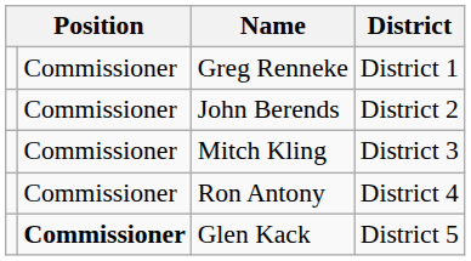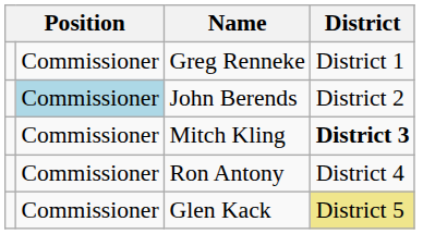John Berends | column 2: no background -> lightblue background
Mitch Kling | District: normal -> bold
Glen Kack | column 2: bold -> normal
Glen Kack | District: no background -> khaki background
